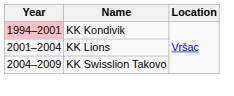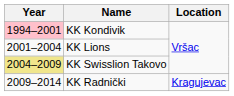KK Swisslion Takovo | Year: no background -> khaki background
+ row: 2009–2014 | KK Radnički | Kragujevac
